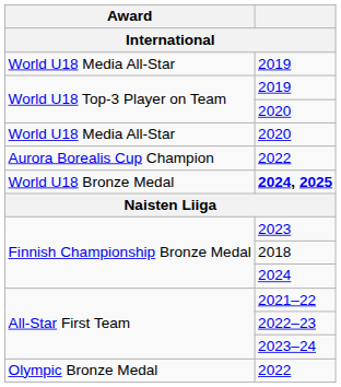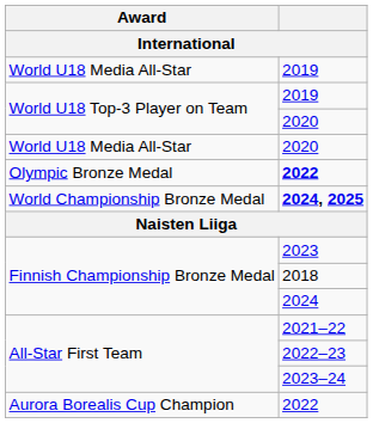row 7 | Award: Aurora Borealis Cup Champion -> Olympic Bronze Medal
row 7 | column 2: normal -> bold
row 8 | Award: World U18 Bronze Medal -> World Championship Bronze Medal
row 16 | Award: Olympic Bronze Medal -> Aurora Borealis Cup Champion
